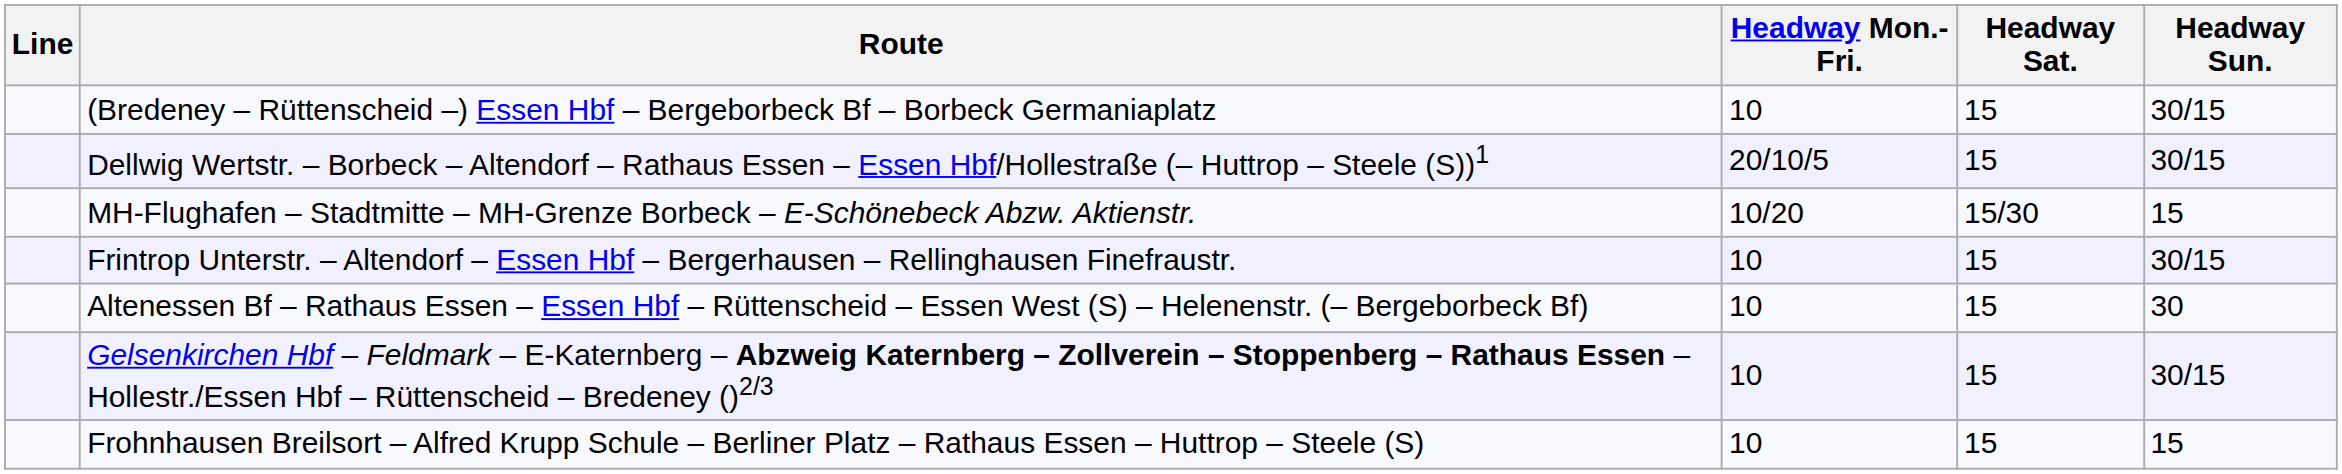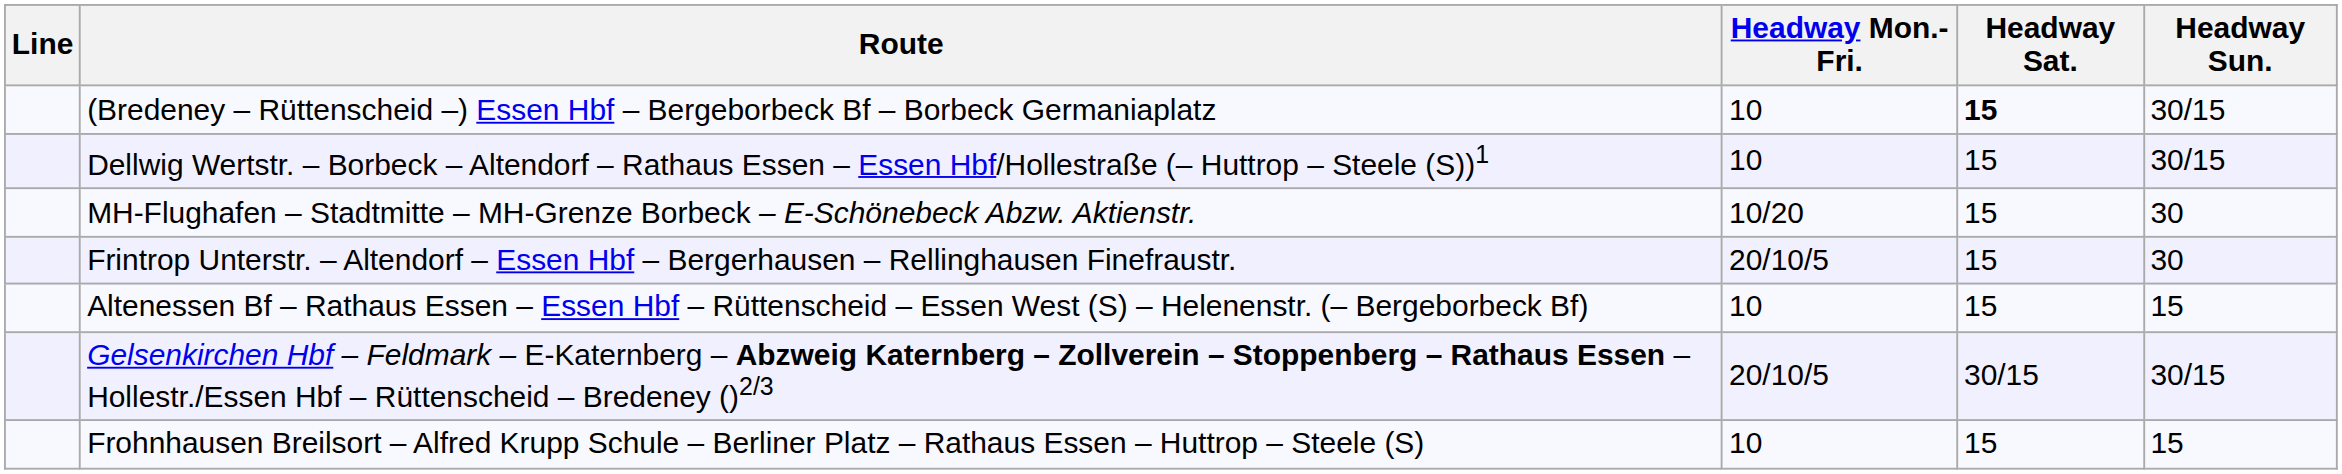row 2 | Headway Sat.: normal -> bold
row 3 | Headway Mon.-Fri.: 20/10/5 -> 10
row 4 | Headway Sat.: 15/30 -> 15
row 4 | Headway Sun.: 15 -> 30
row 5 | Headway Mon.-Fri.: 10 -> 20/10/5
row 5 | Headway Sun.: 30/15 -> 30
row 6 | Headway Sun.: 30 -> 15
row 7 | Headway Mon.-Fri.: 10 -> 20/10/5
row 7 | Headway Sat.: 15 -> 30/15
